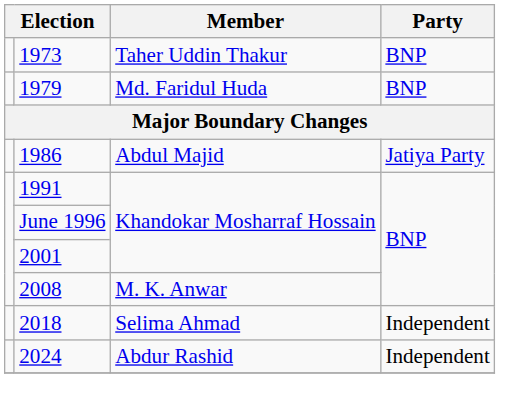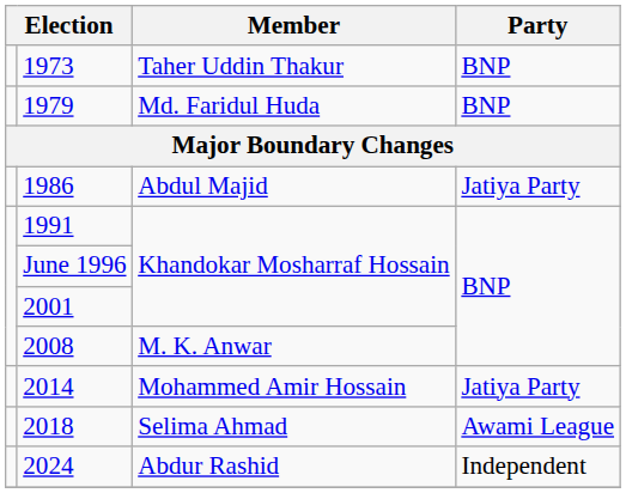+ row: 2014 | Mohammed Amir Hossain | Jatiya Party
2018 | Party: Independent -> Awami League
